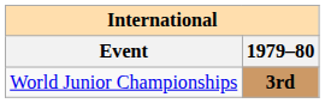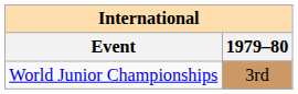World Junior Championships | 1979–80: bold -> normal
